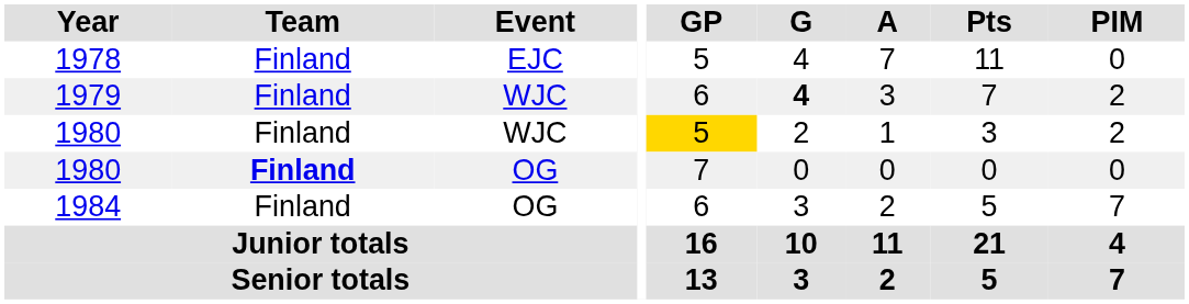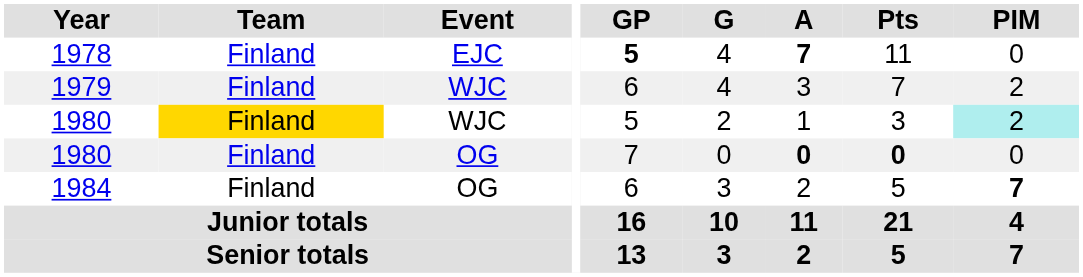1978 | GP: normal -> bold
1978 | A: normal -> bold
1979 | G: bold -> normal
1980 / WJC | Team: no background -> gold background
1980 / WJC | GP: gold background -> no background
1980 / WJC | PIM: no background -> paleturquoise background
1980 / OG | Team: bold -> normal
1980 / OG | A: normal -> bold
1980 / OG | Pts: normal -> bold
1984 | PIM: normal -> bold
